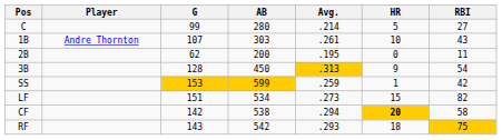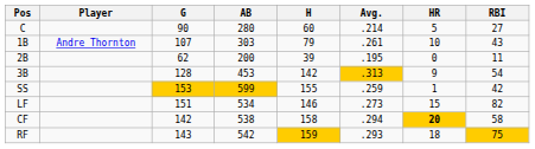+ column: H | 60 | 79 | 39 | 142 | 155 | 146 | 158 | 159
C | G: 99 -> 90
3B | AB: 450 -> 453
